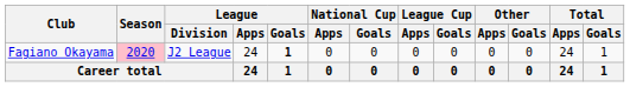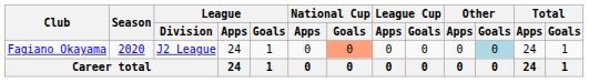Fagiano Okayama | Season: pink background -> no background
Fagiano Okayama | League / Goals: bold -> normal
Fagiano Okayama | National Cup / Goals: no background -> lightsalmon background
Fagiano Okayama | Other / Goals: no background -> lightblue background
